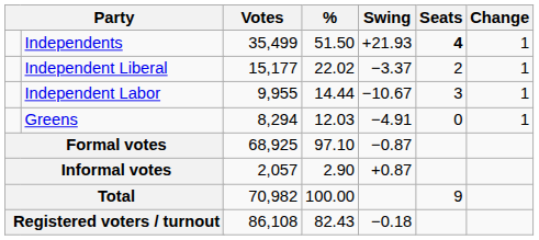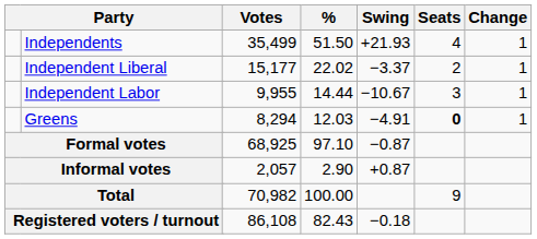Independents | Seats: bold -> normal
Greens | Seats: normal -> bold
